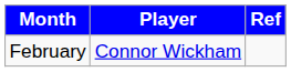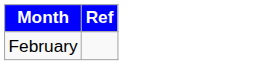- column: Player | Connor Wickham
